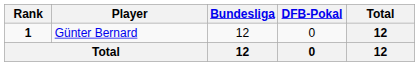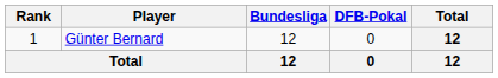Günter Bernard | Rank: bold -> normal
